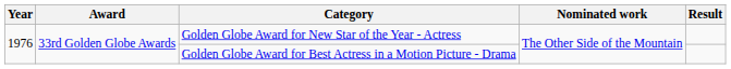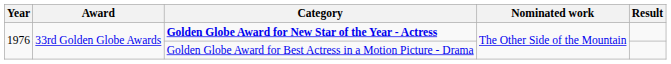Golden Globe Award for New Star of the Year - Actress | Category: normal -> bold
